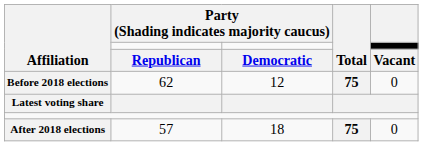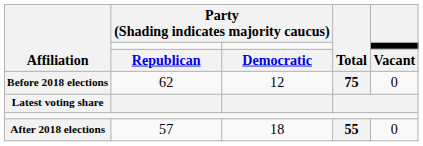After 2018 elections | Total: 75 -> 55
